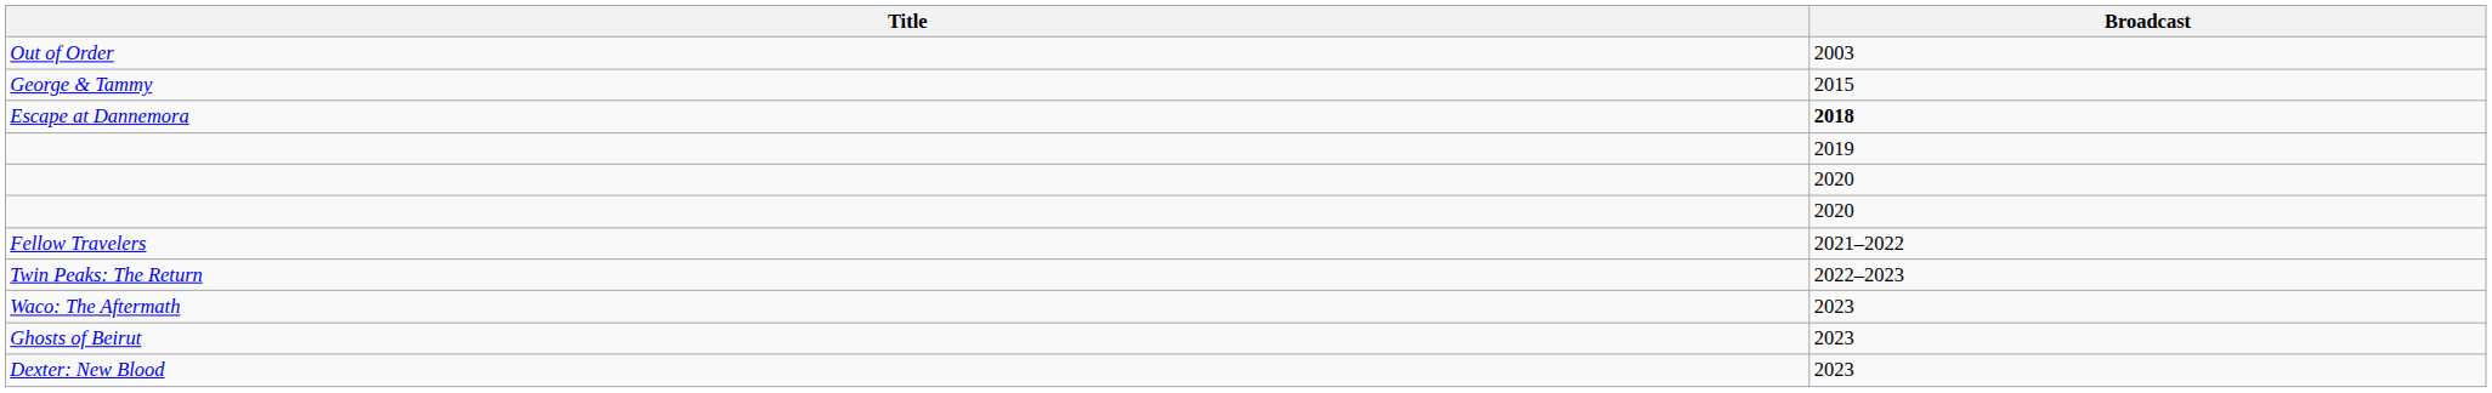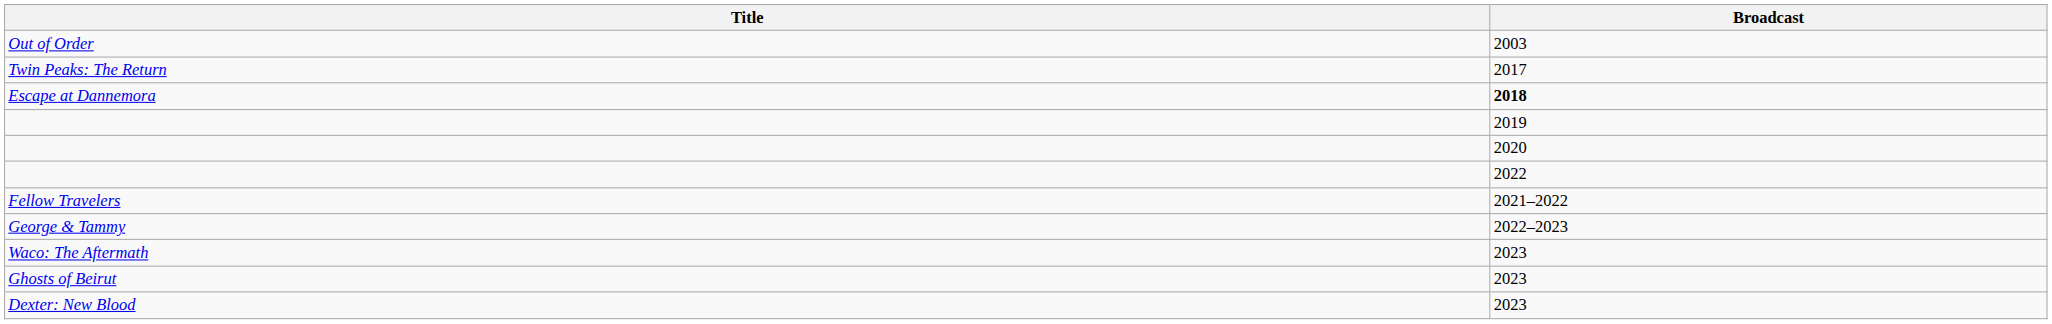row 3 | Title: George & Tammy -> Twin Peaks: The Return
row 3 | Broadcast: 2015 -> 2017
row 7 | Broadcast: 2020 -> 2022
row 9 | Title: Twin Peaks: The Return -> George & Tammy
